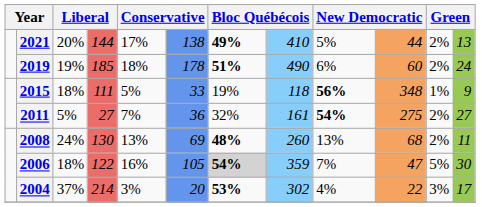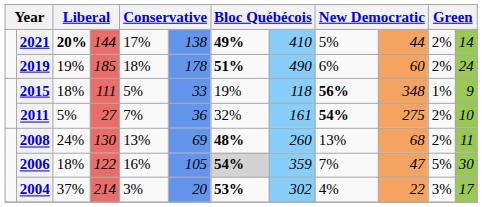2021 | column 3: normal -> bold
2021 | column 12: 13 -> 14
2011 | column 12: 27 -> 10
